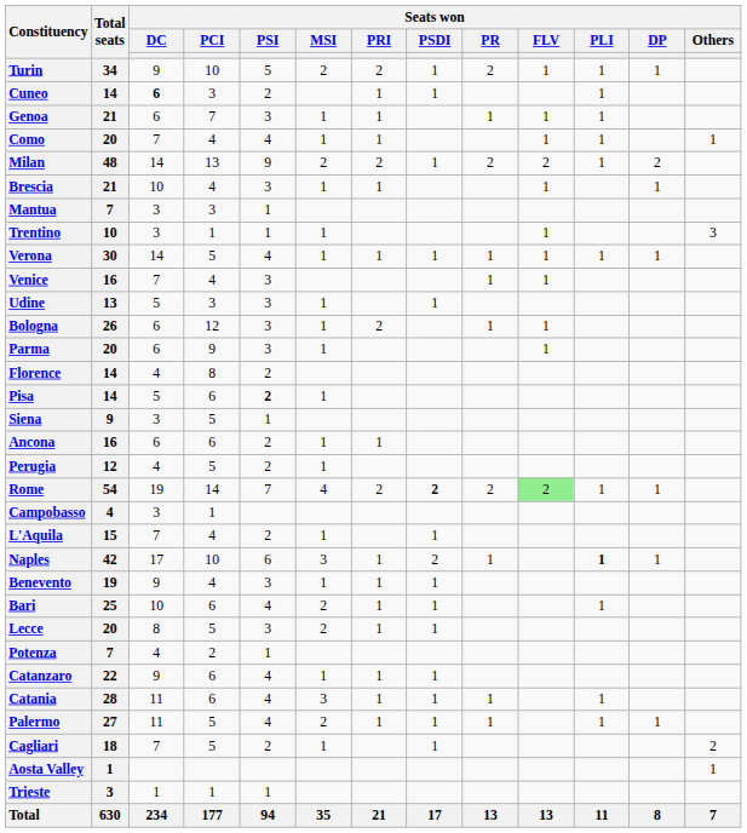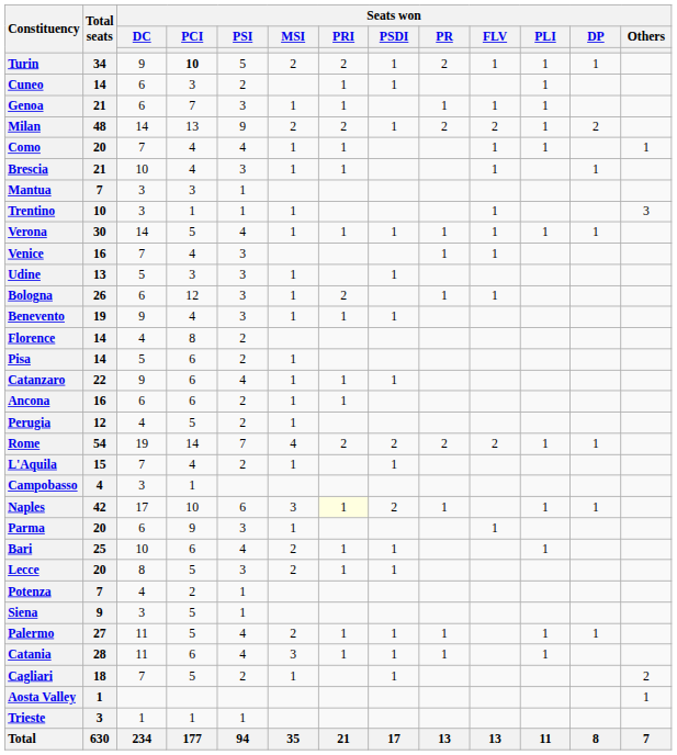Turin | Seats won / PCI: normal -> bold
Cuneo | Seats won / DC: bold -> normal
rows swapped: Milan <-> Como
rows swapped: Parma <-> Benevento
Pisa | Seats won / PSI: bold -> normal
rows swapped: Siena <-> Catanzaro
Rome | Seats won / PSDI: bold -> normal
Rome | Seats won / FLV: lightgreen background -> no background
rows swapped: L'Aquila <-> Campobasso
Naples | Seats won / PRI: no background -> lightyellow background
Naples | Seats won / PLI: bold -> normal
rows swapped: Catania <-> Palermo
